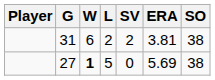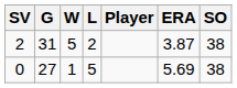columns swapped: Player <-> SV
31 | W: 6 -> 5
31 | ERA: 3.81 -> 3.87
27 | W: bold -> normal
